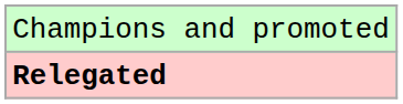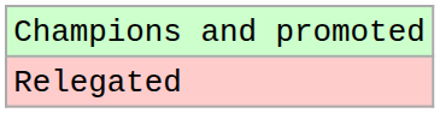row 2 | column 1: bold -> normal
